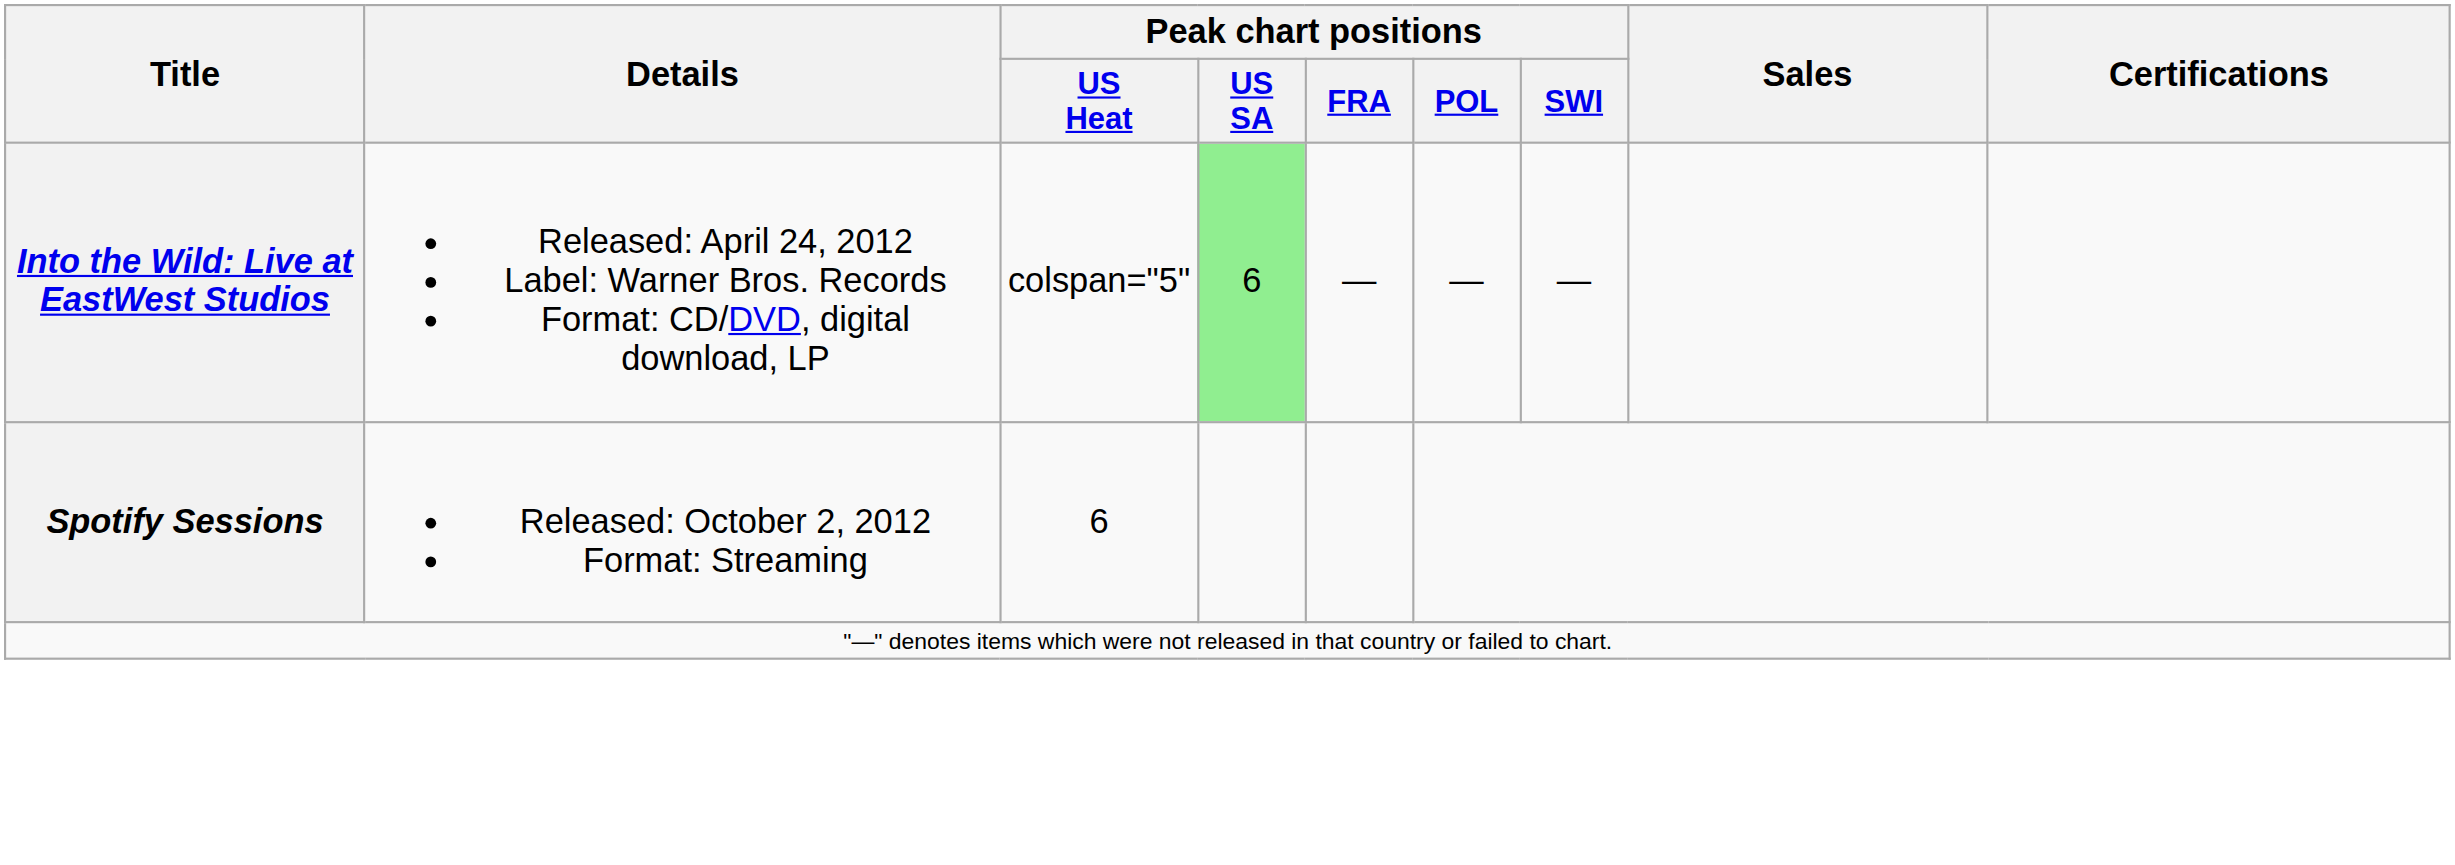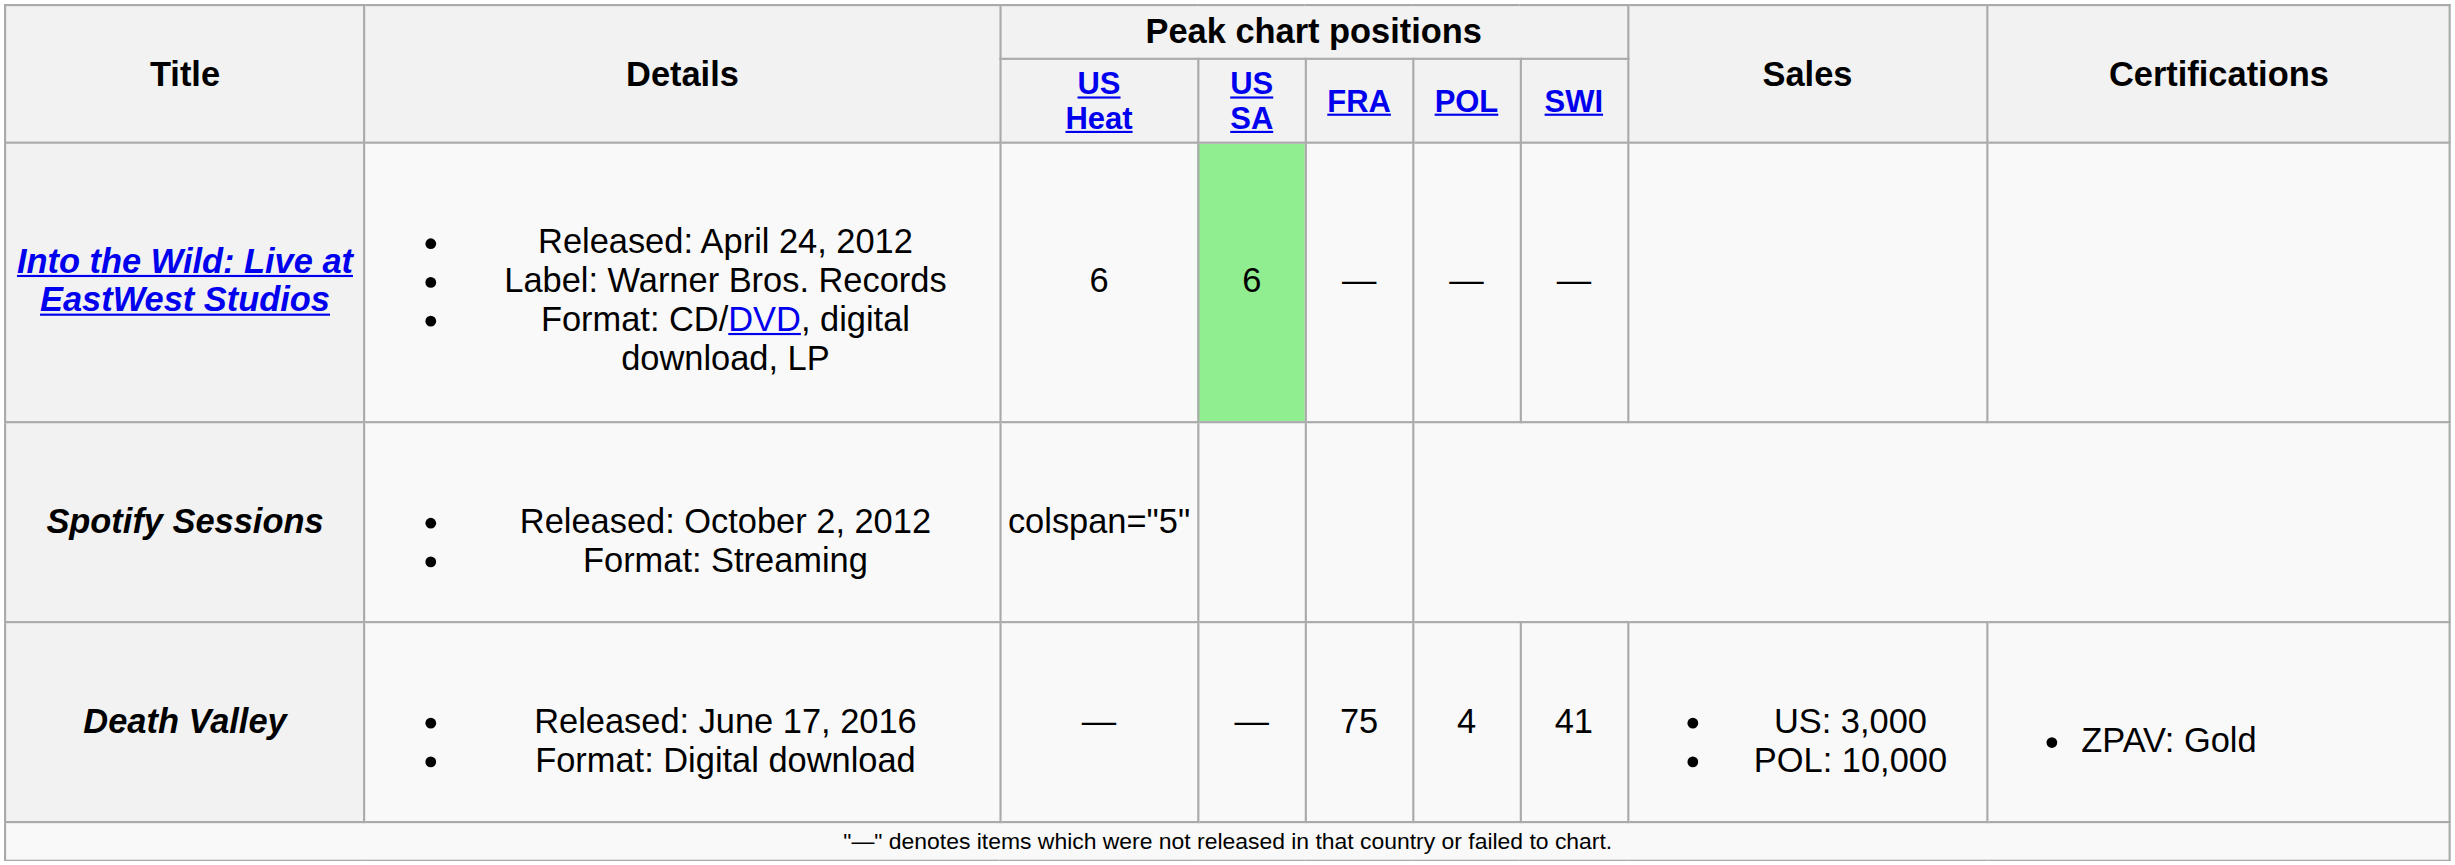Into the Wild: Live at EastWest Studios | Peak chart positions / US Heat: colspan="5" -> 6
Spotify Sessions | Peak chart positions / US Heat: 6 -> colspan="5"
+ row: Death Valley | Released: June 17, 2016 Format: Digital download | — | — | 75 | 4 | 41 | US: 3,000 POL: 10,000 | ZPAV: Gold
